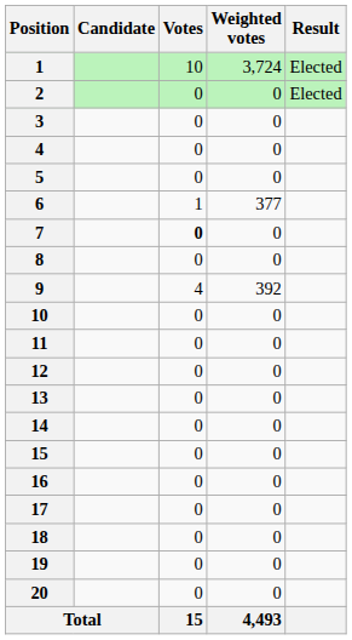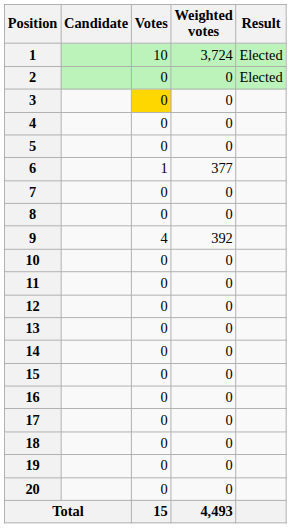3 | Votes: no background -> gold background
7 | Votes: bold -> normal
